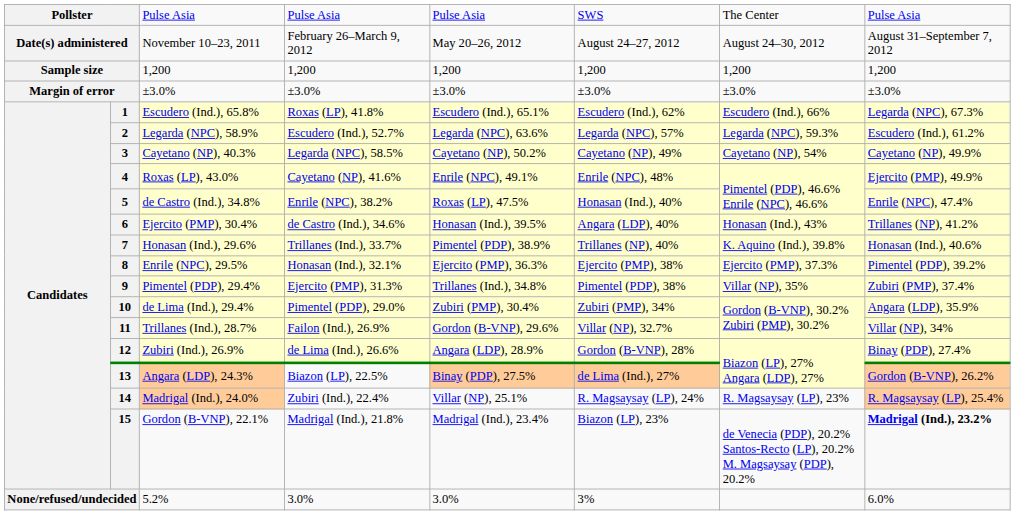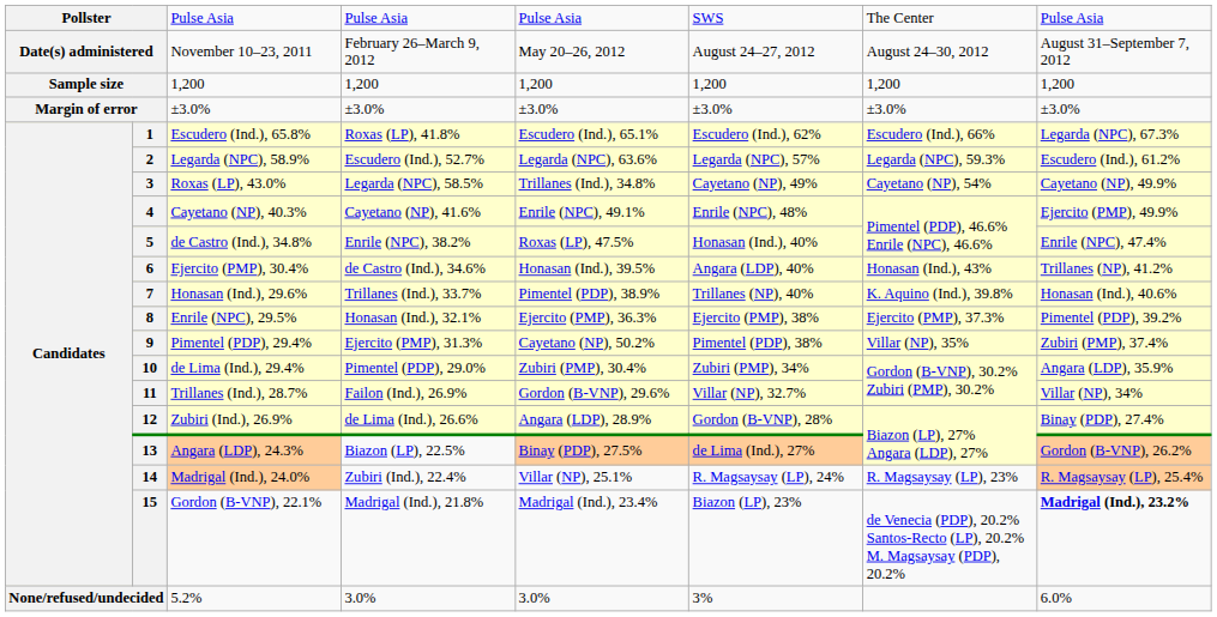3 | column 3: Cayetano (NP), 40.3% -> Roxas (LP), 43.0%
3 | column 5: Cayetano (NP), 50.2% -> Trillanes (Ind.), 34.8%
4 | column 3: Roxas (LP), 43.0% -> Cayetano (NP), 40.3%
9 | column 5: Trillanes (Ind.), 34.8% -> Cayetano (NP), 50.2%
